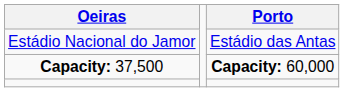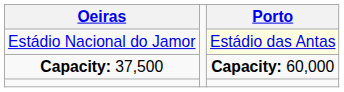Estádio Nacional do Jamor | Porto: no background -> lightyellow background
